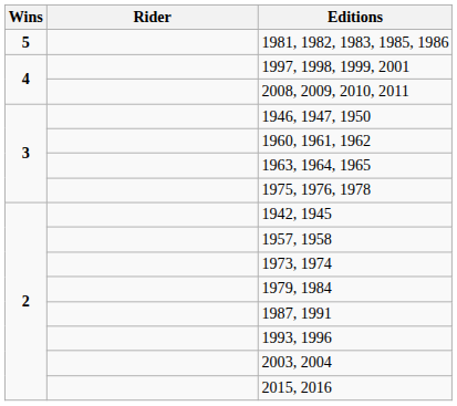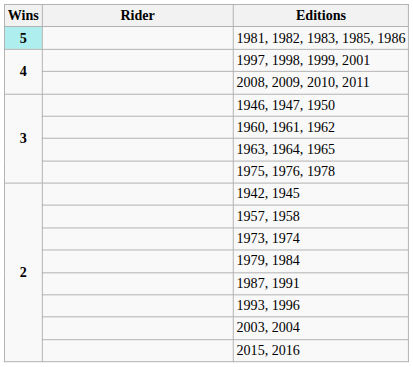1981, 1982, 1983, 1985, 1986 | Wins: no background -> paleturquoise background
